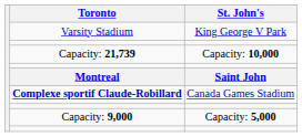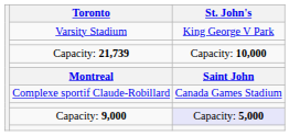Complexe sportif Claude-Robillard | Toronto: bold -> normal
Capacity: 9,000 | St. John's: no background -> lavender background
